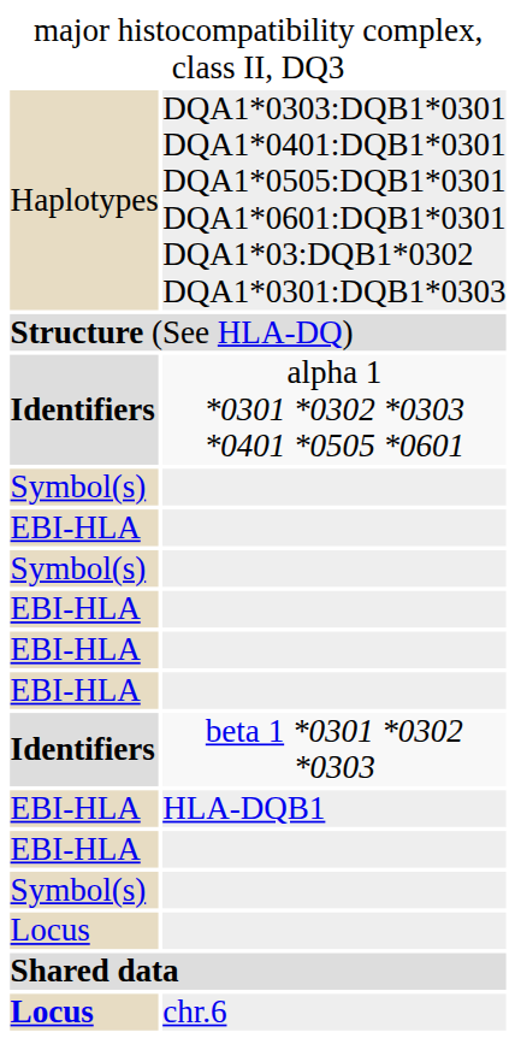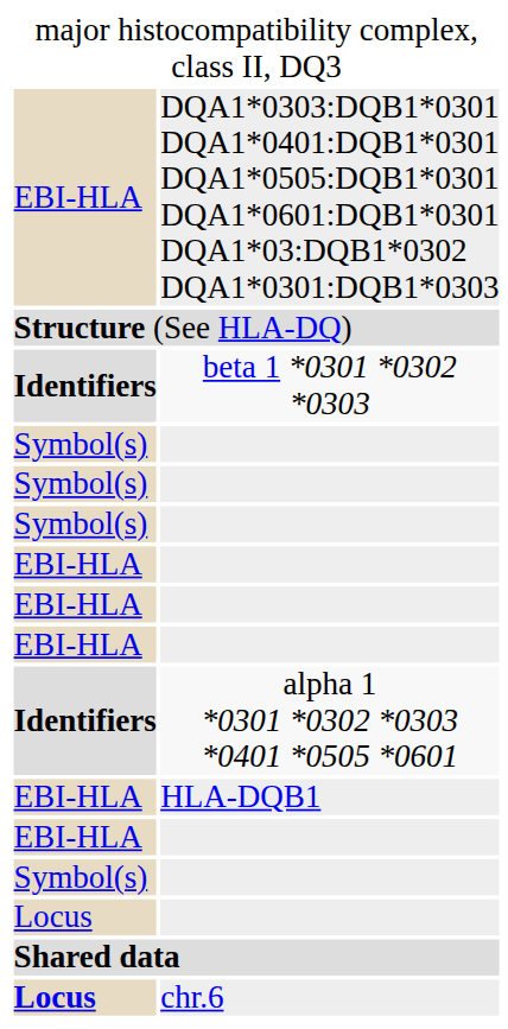row 2 | column 1: Haplotypes -> EBI-HLA
row 4 | column 2: alpha 1 *0301 *0302 *0303 *0401 *0505 *0601 -> beta 1 *0301 *0302 *0303
row 6 | column 1: EBI-HLA -> Symbol(s)
row 11 | column 2: beta 1 *0301 *0302 *0303 -> alpha 1 *0301 *0302 *0303 *0401 *0505 *0601
